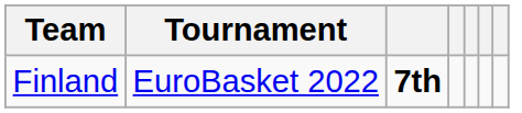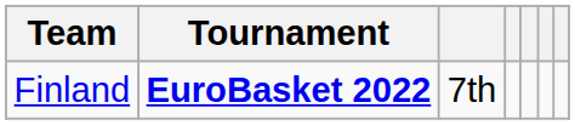Finland | Tournament: normal -> bold
Finland | column 3: bold -> normal
